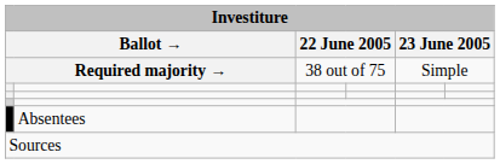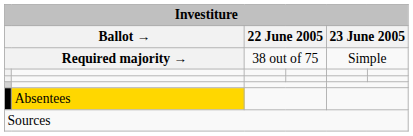Absentees | column 2: no background -> gold background
